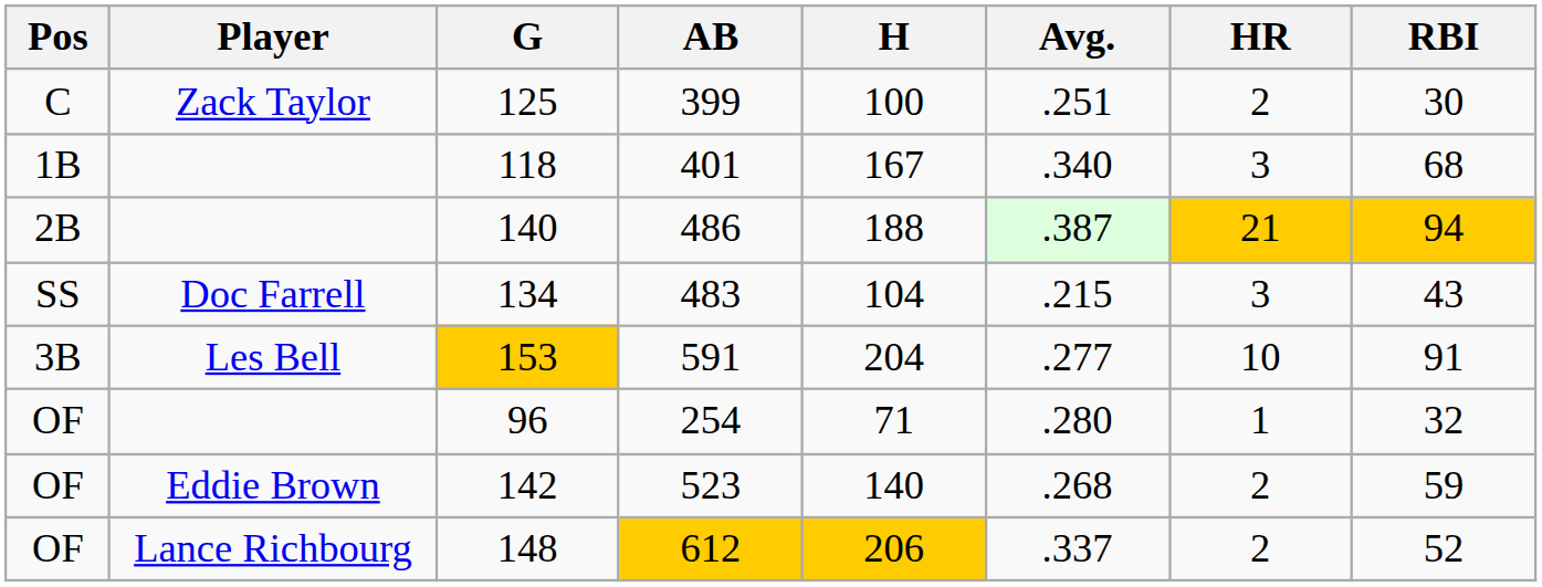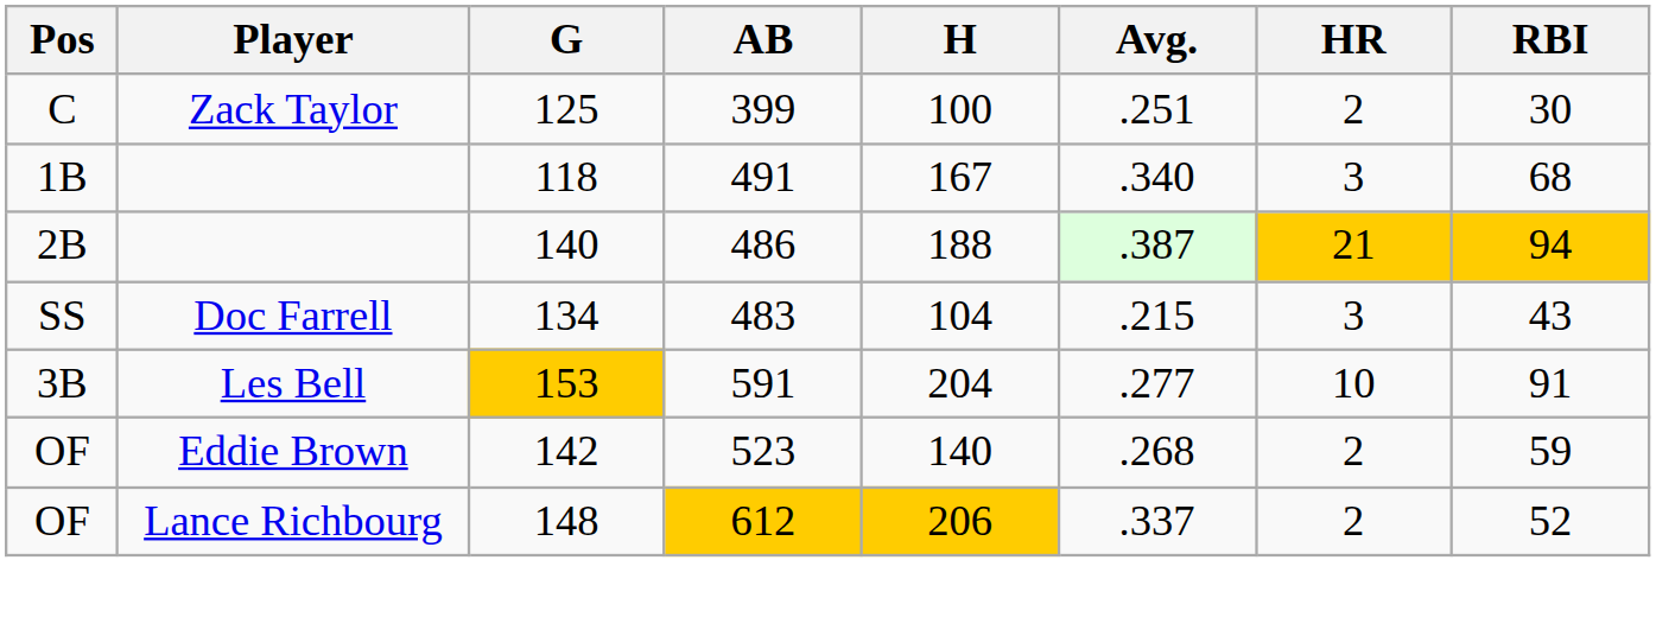118 | AB: 401 -> 491
- row: OF | 96 | 254 | 71 | .280 | 1 | 32
